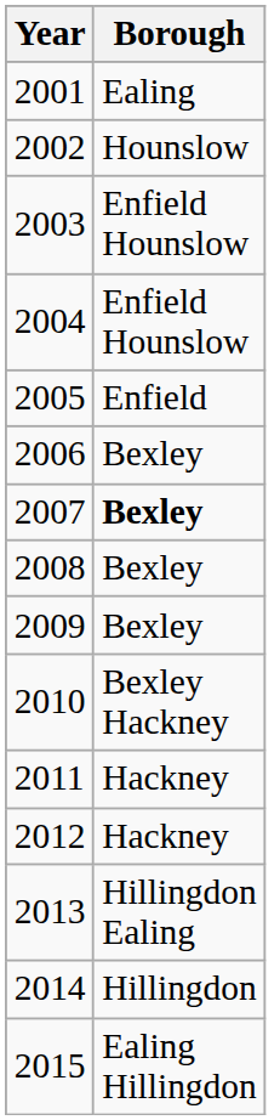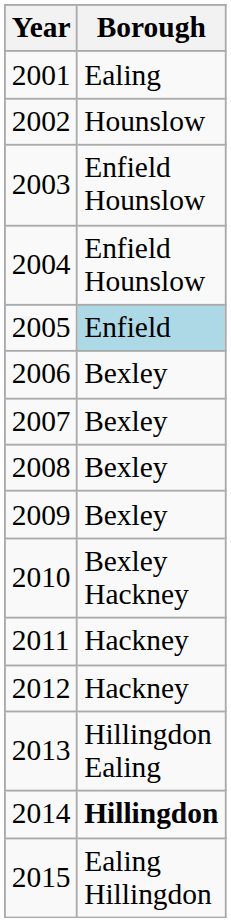2005 | Borough: no background -> lightblue background
2007 | Borough: bold -> normal
2014 | Borough: normal -> bold
